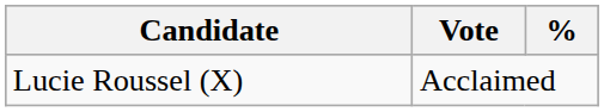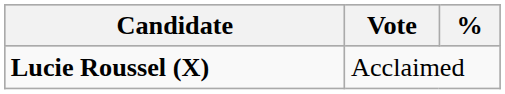Lucie Roussel (X) | Candidate: normal -> bold
